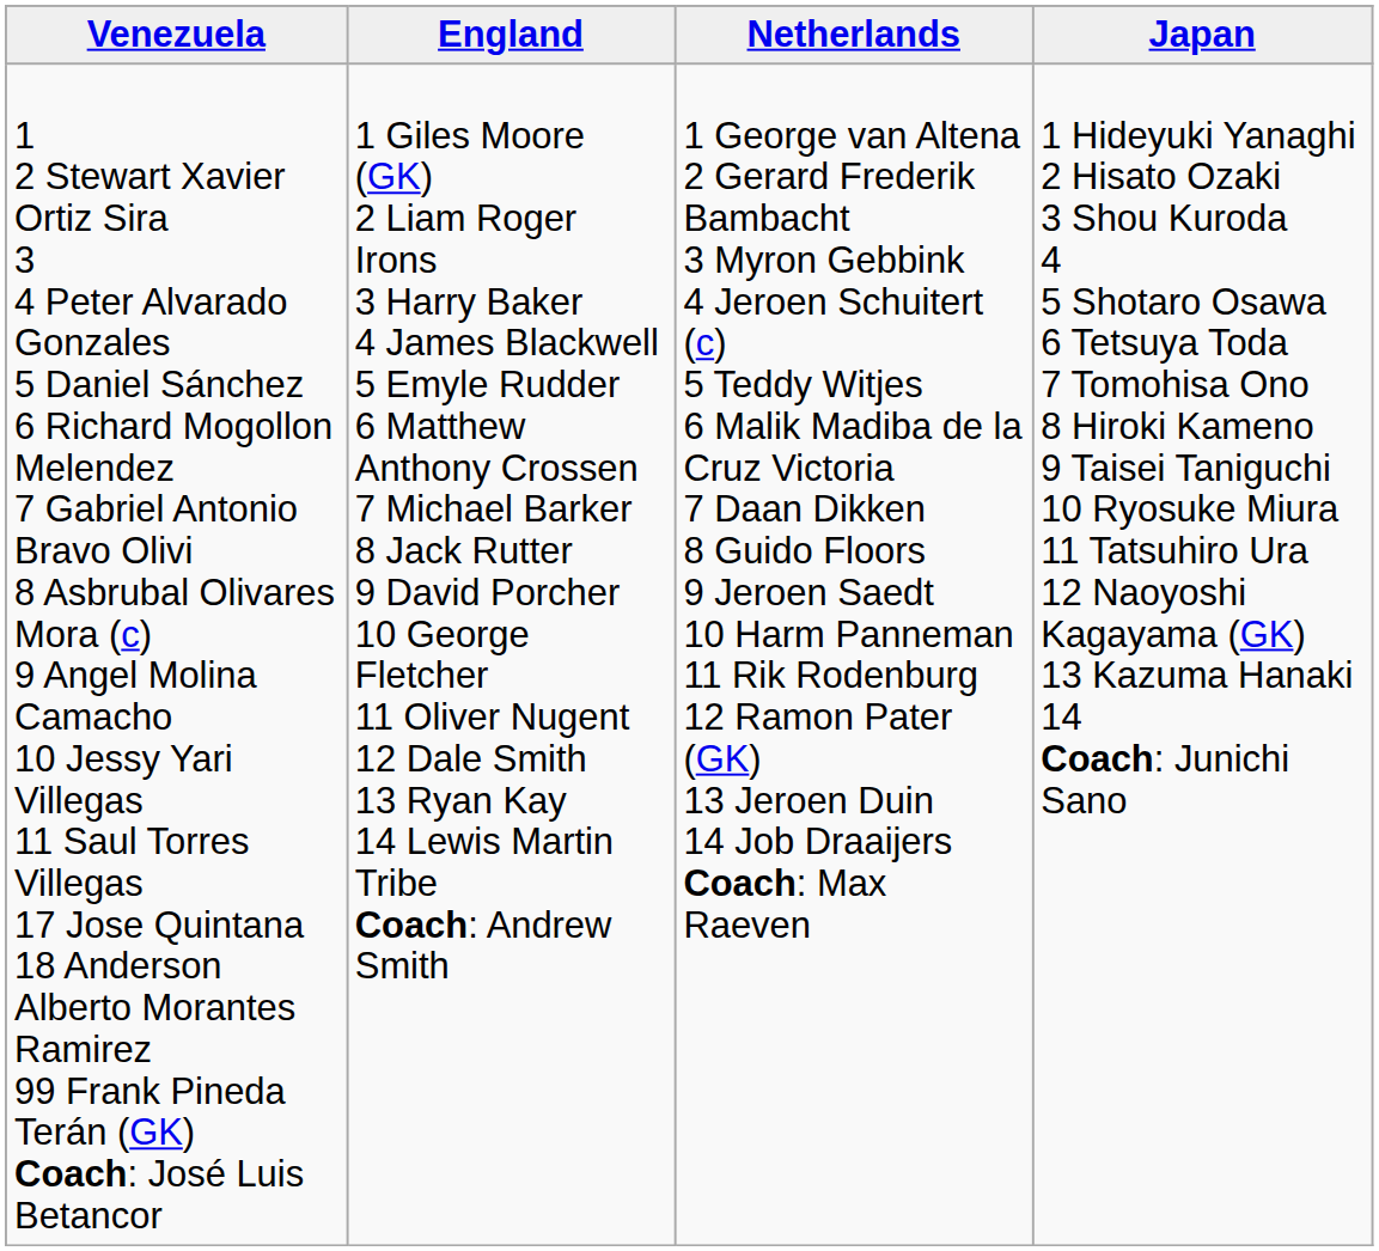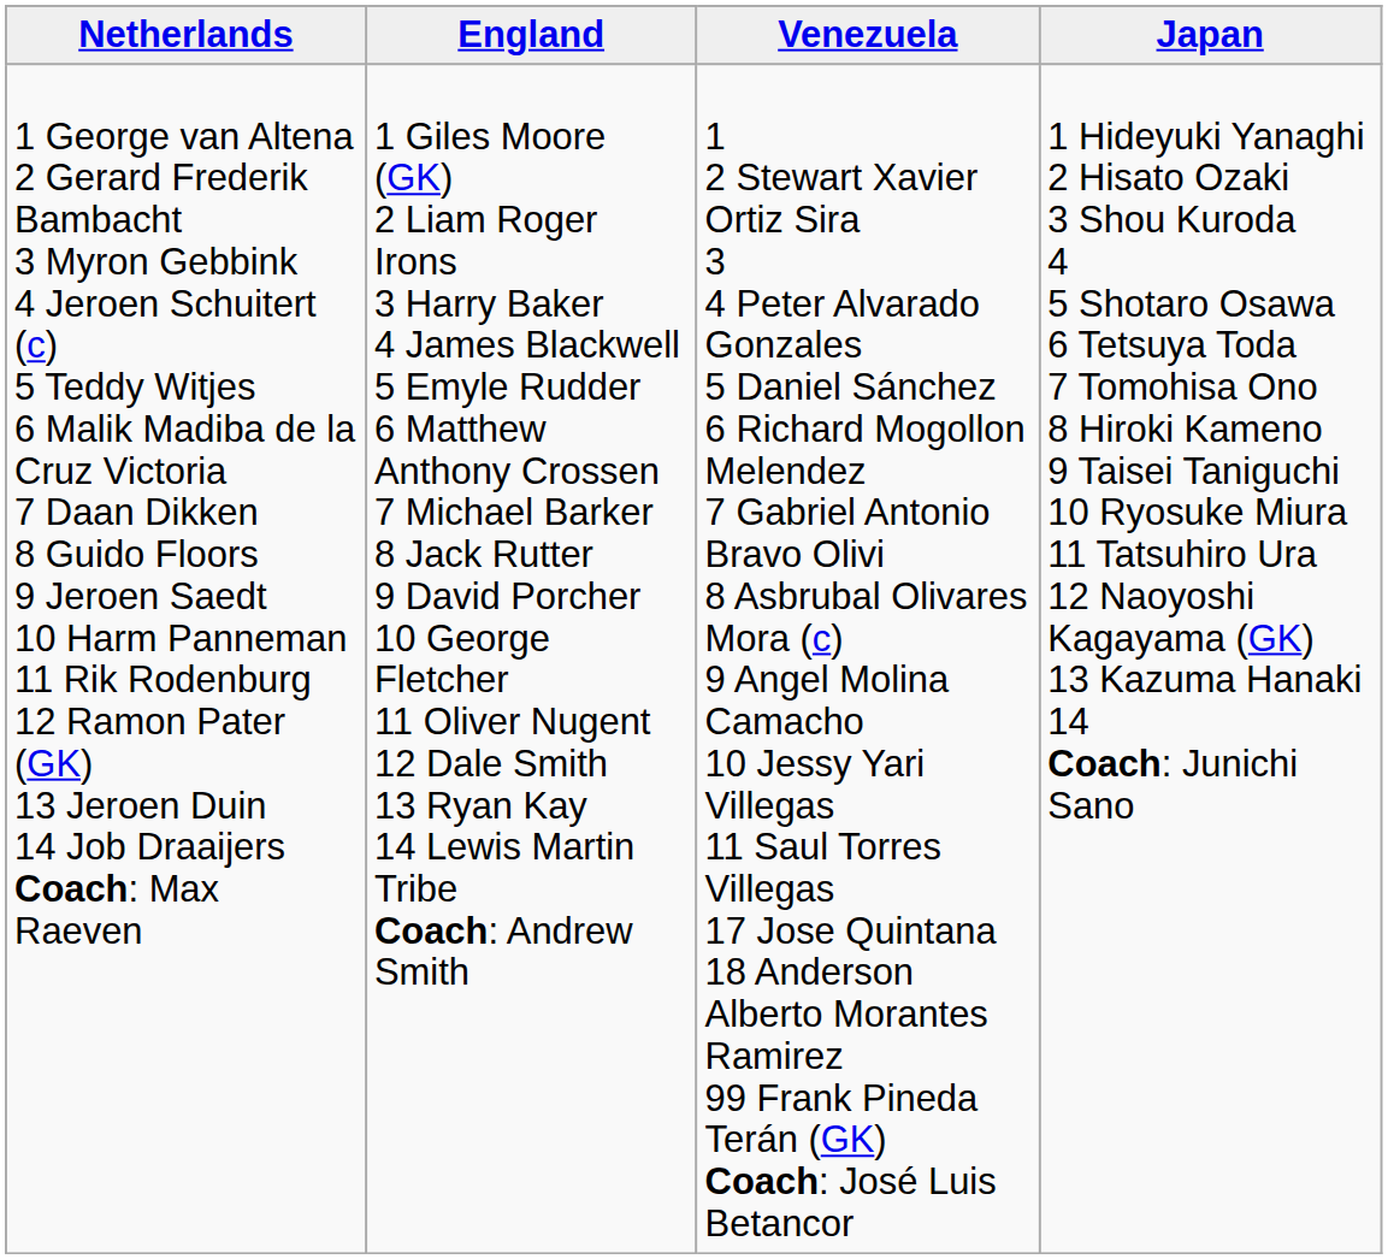columns swapped: Netherlands <-> Venezuela
